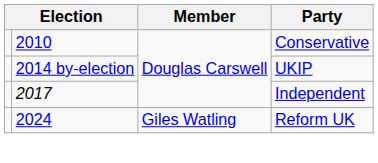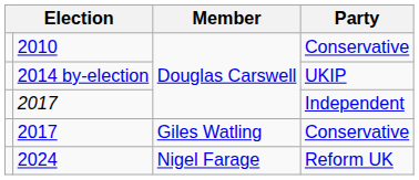+ row: 2017 | Giles Watling | Conservative
2024 | Member: Giles Watling -> Nigel Farage
